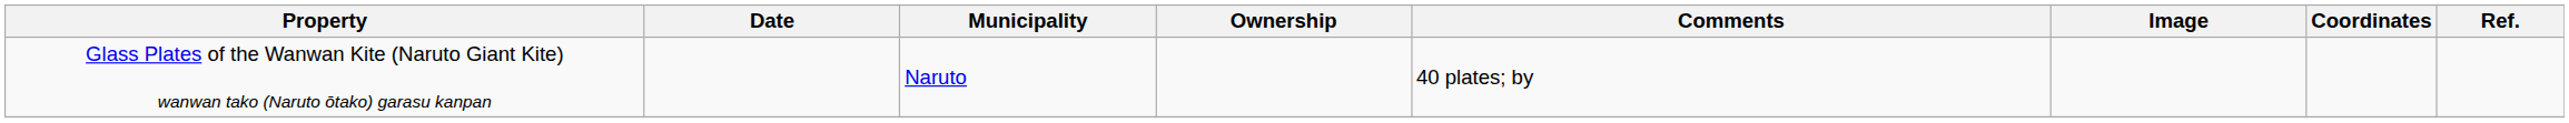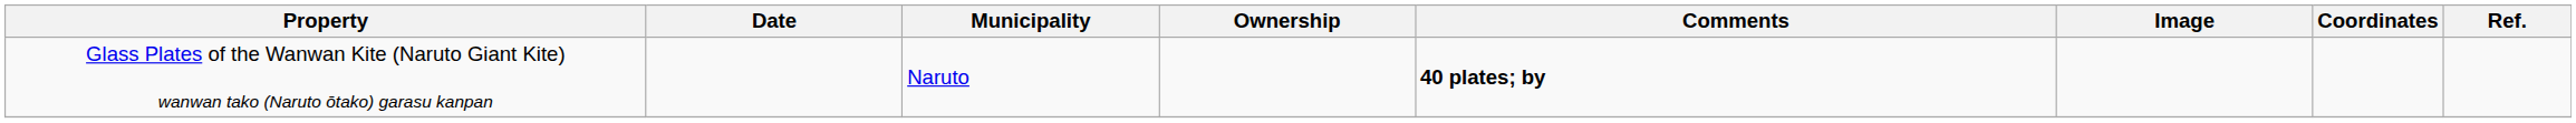row 2 | Comments: normal -> bold
